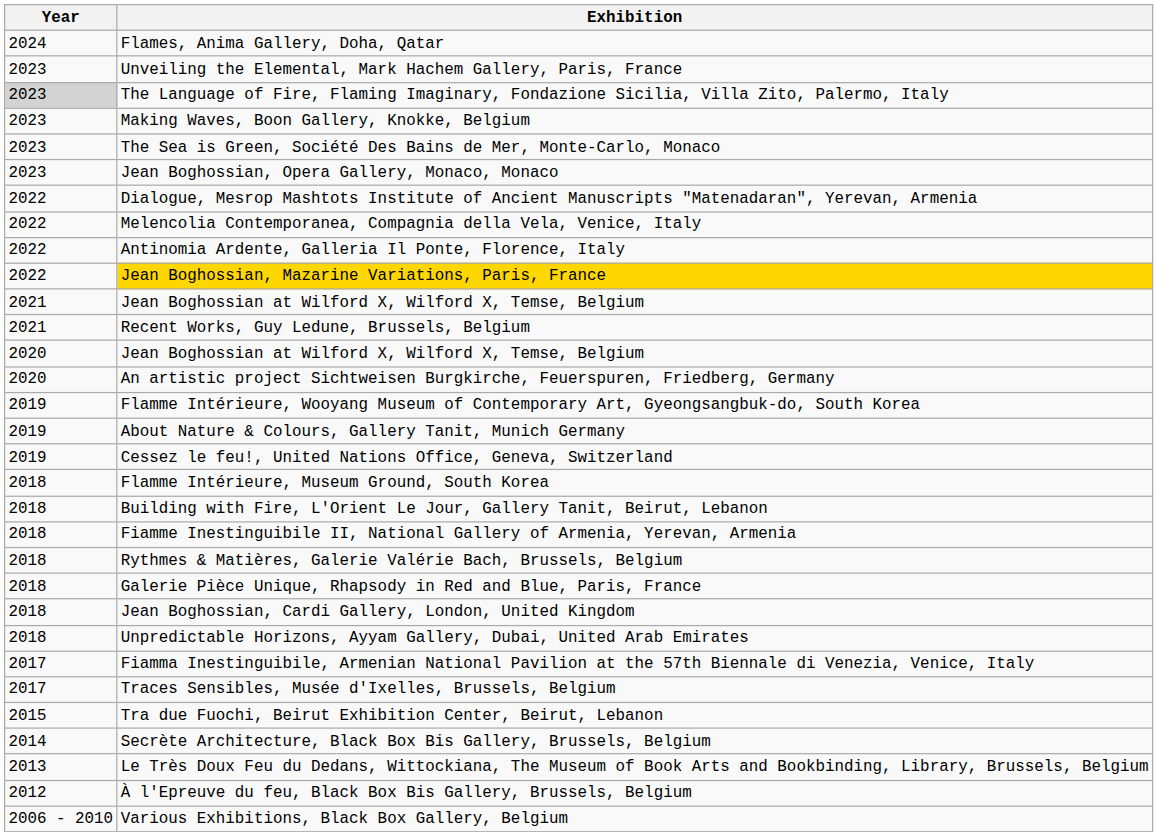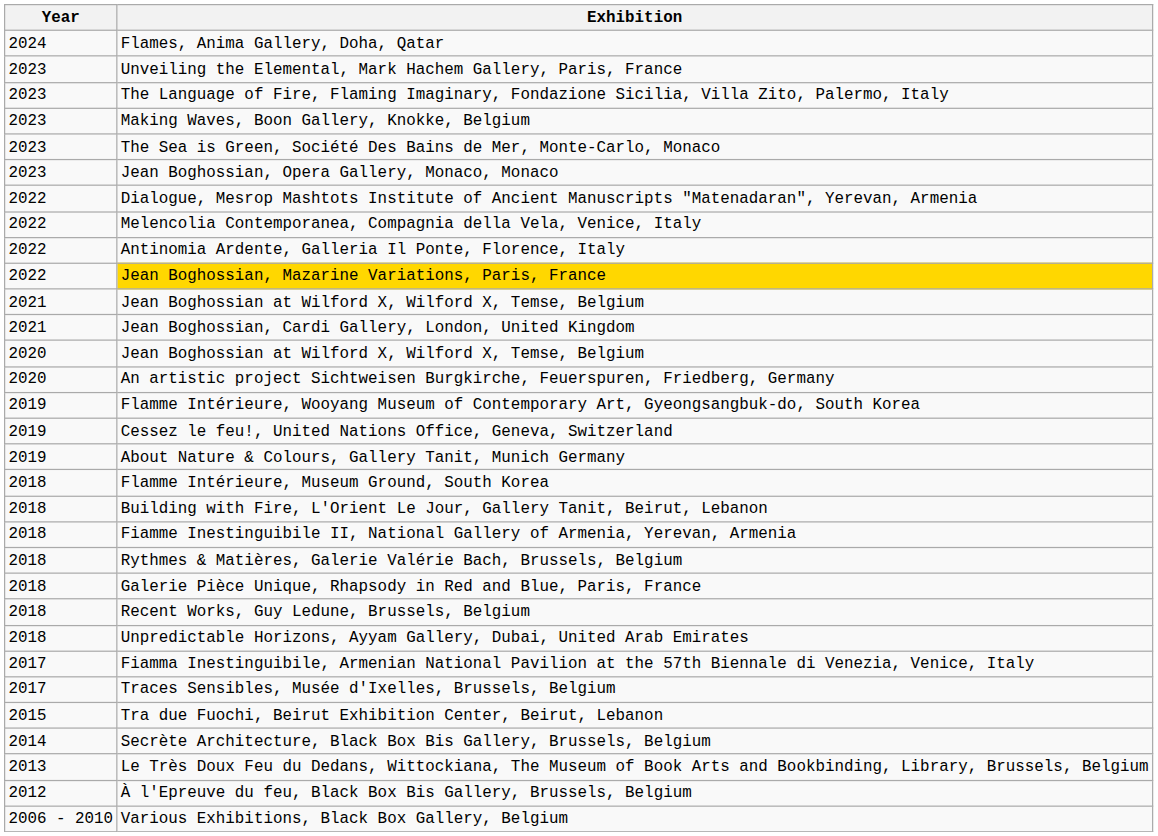row 4 | Year: lightgrey background -> no background
row 13 | Exhibition: Recent Works, Guy Ledune, Brussels, Belgium -> Jean Boghossian, Cardi Gallery, London, United Kingdom
row 17 | Exhibition: About Nature & Colours, Gallery Tanit, Munich Germany -> Cessez le feu!, United Nations Office, Geneva, Switzerland
row 18 | Exhibition: Cessez le feu!, United Nations Office, Geneva, Switzerland -> About Nature & Colours, Gallery Tanit, Munich Germany
row 24 | Exhibition: Jean Boghossian, Cardi Gallery, London, United Kingdom -> Recent Works, Guy Ledune, Brussels, Belgium
